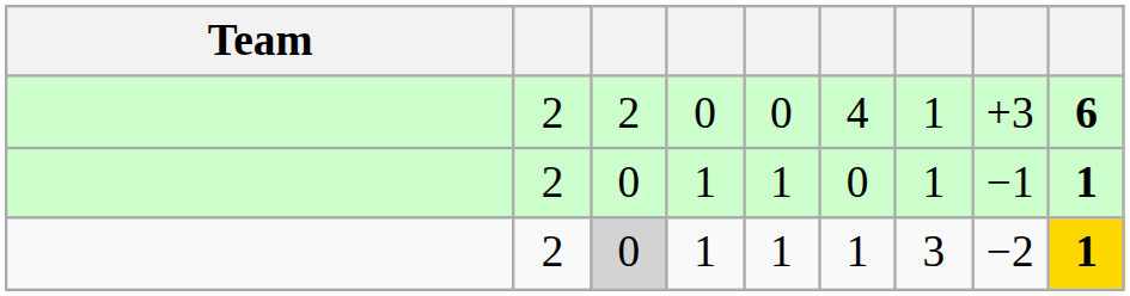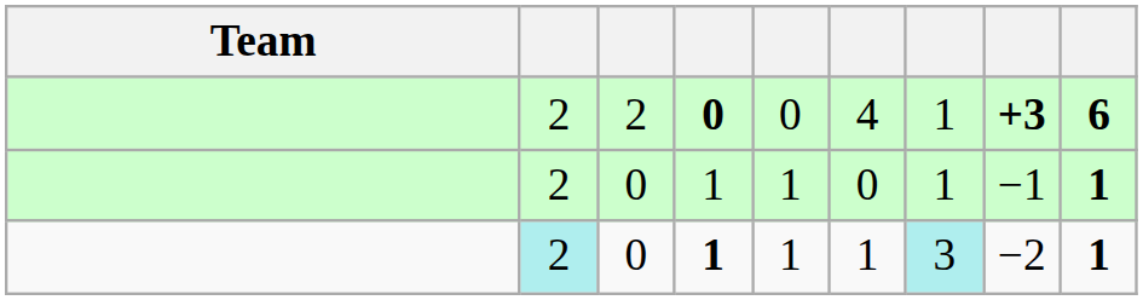row 2 | column 4: normal -> bold
row 2 | column 8: normal -> bold
row 4 | column 2: no background -> paleturquoise background
row 4 | column 3: lightgrey background -> no background
row 4 | column 4: normal -> bold
row 4 | column 7: no background -> paleturquoise background
row 4 | column 9: gold background -> no background
